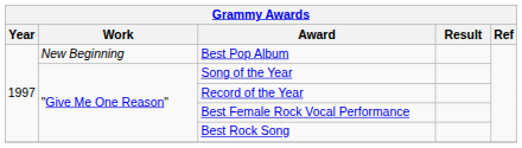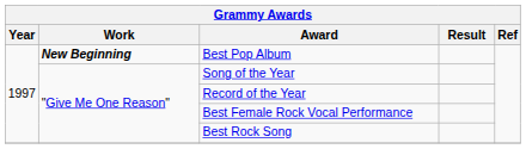Best Pop Album | Work: normal -> bold
